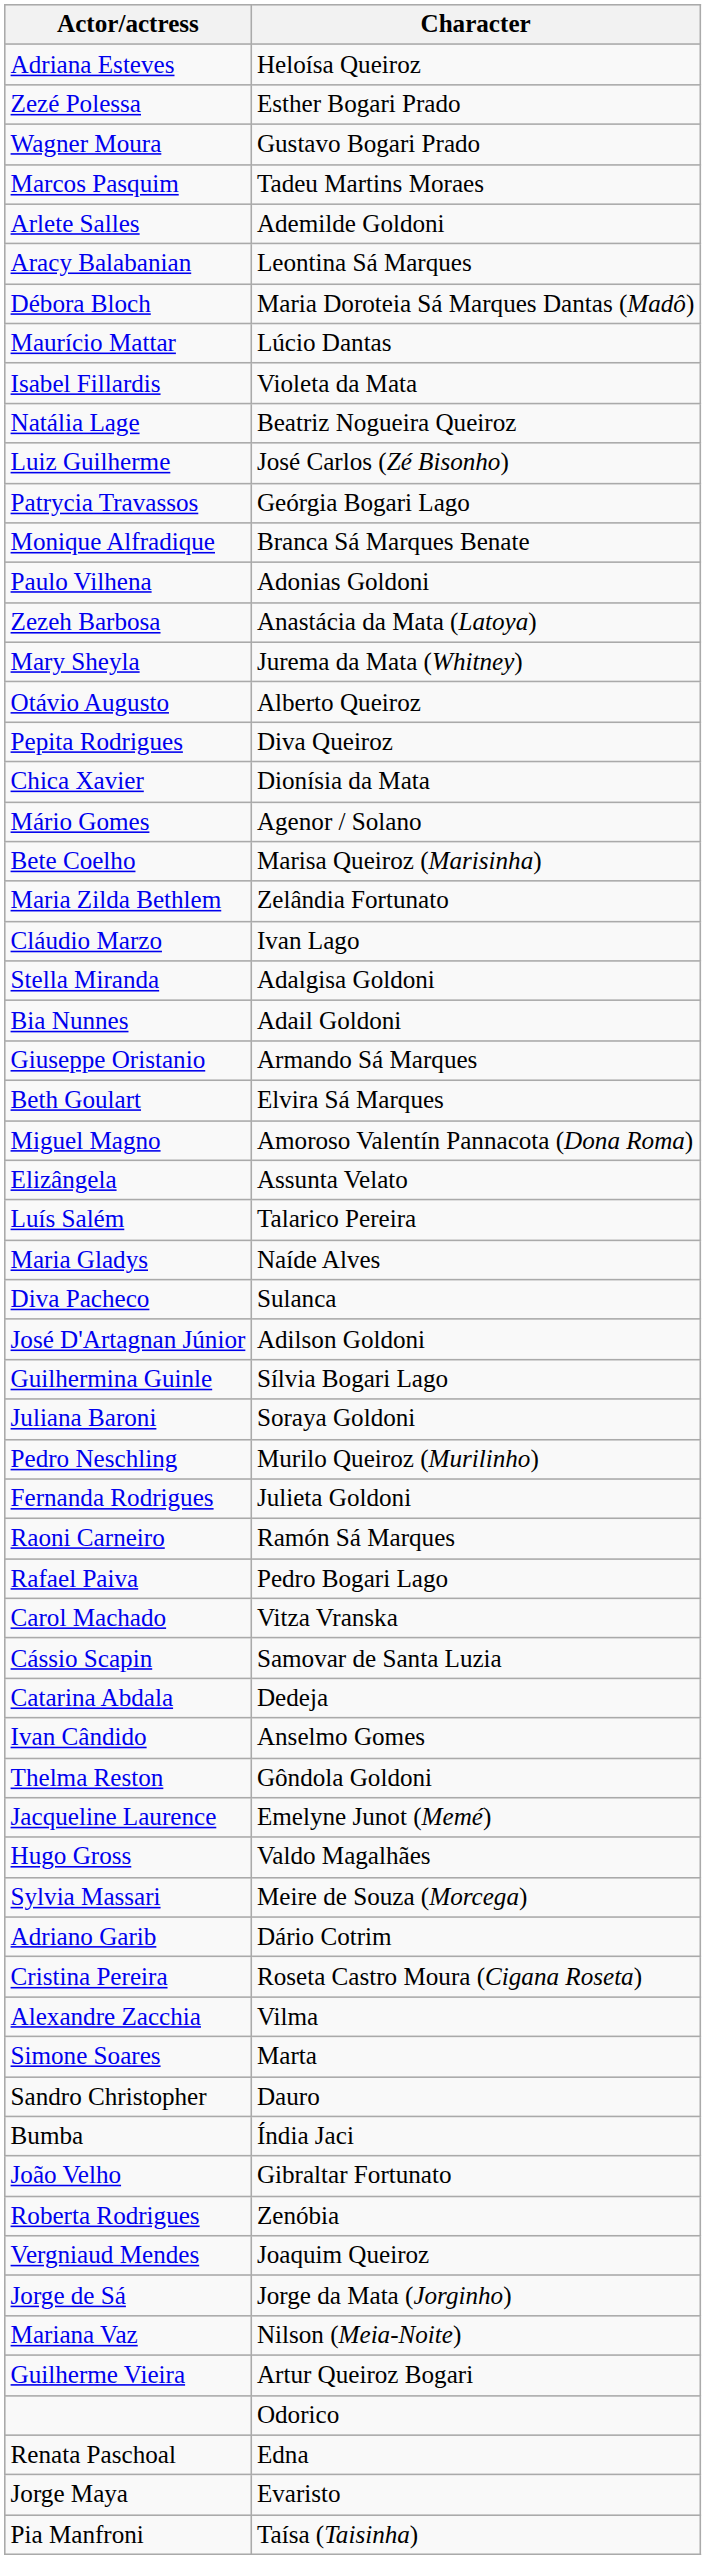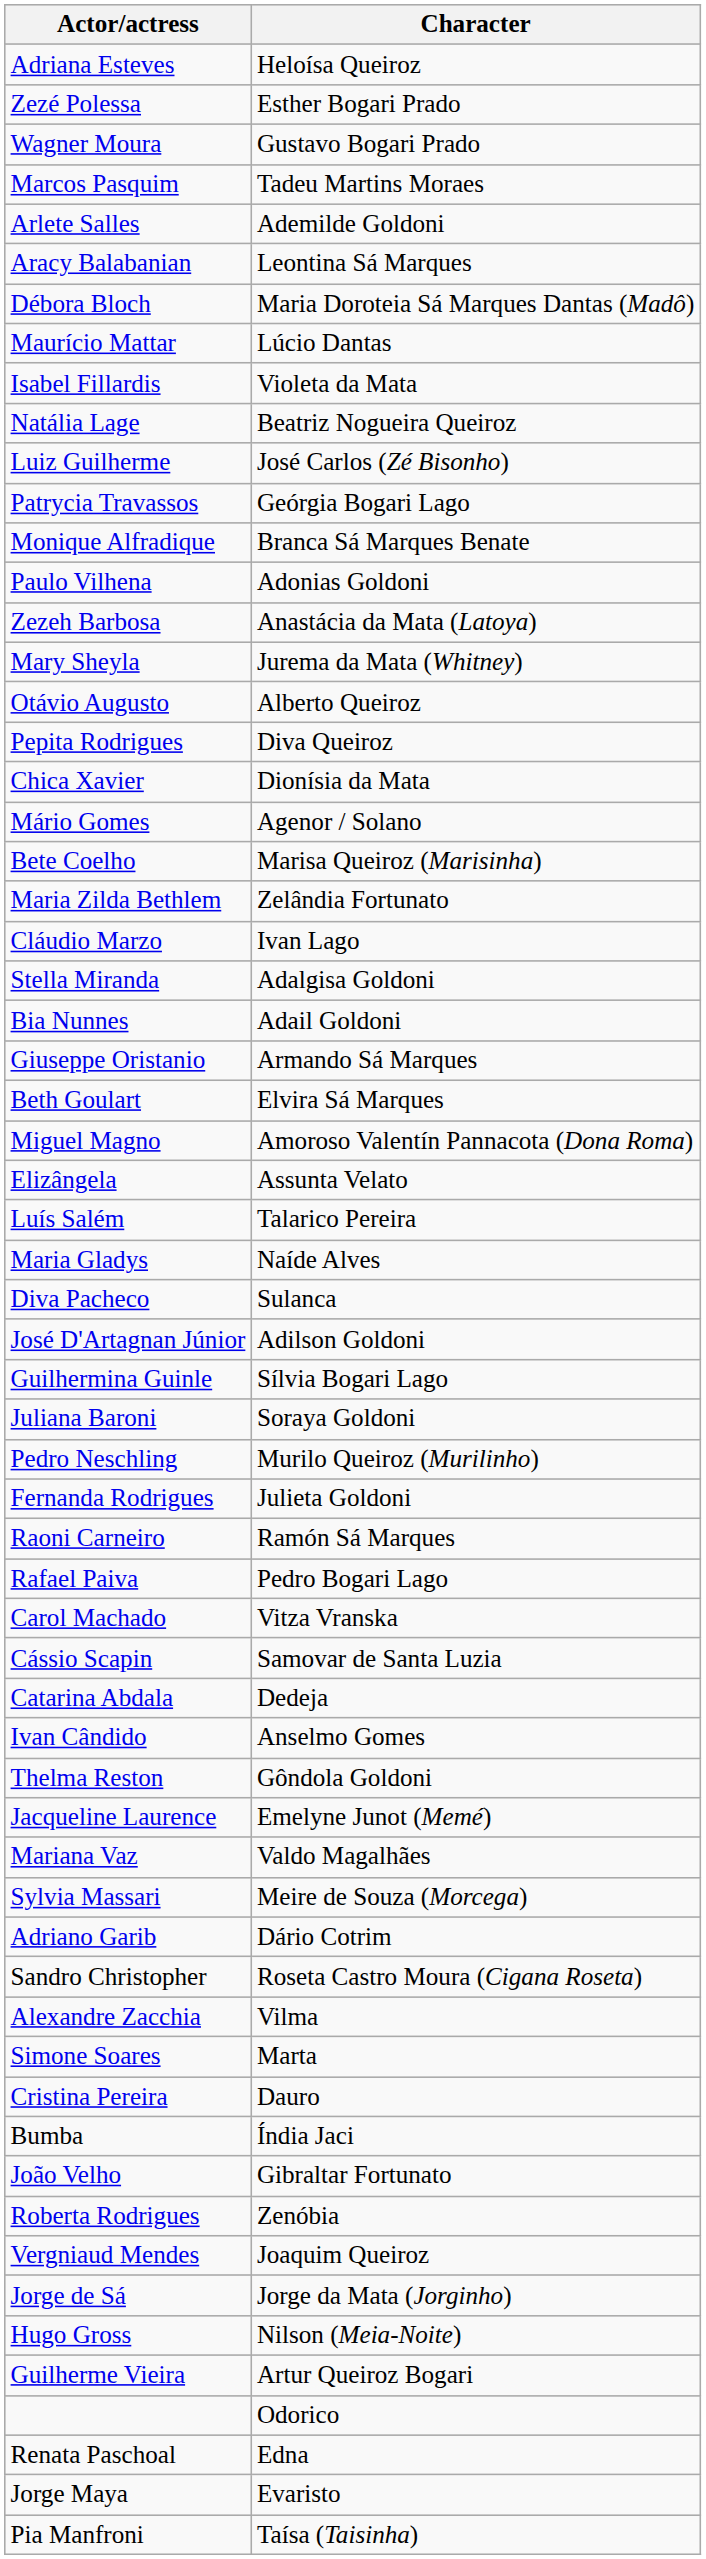row 47 | Actor/actress: Hugo Gross -> Mariana Vaz
row 50 | Actor/actress: Cristina Pereira -> Sandro Christopher
row 53 | Actor/actress: Sandro Christopher -> Cristina Pereira
row 59 | Actor/actress: Mariana Vaz -> Hugo Gross
